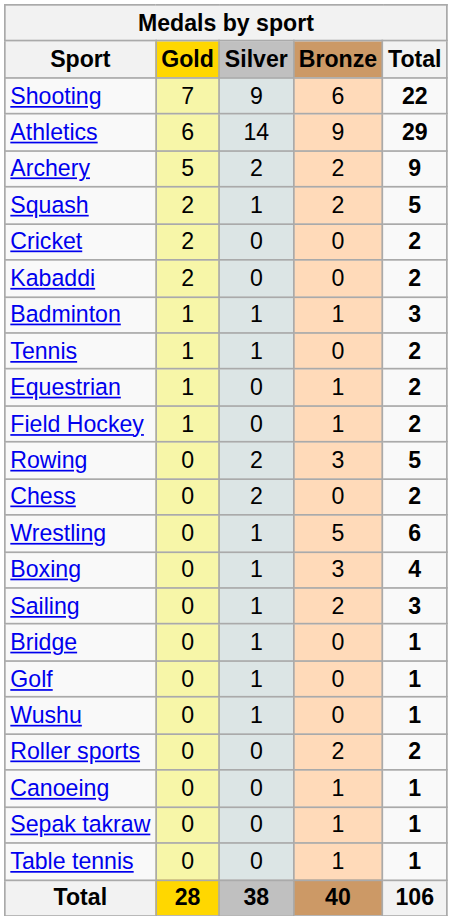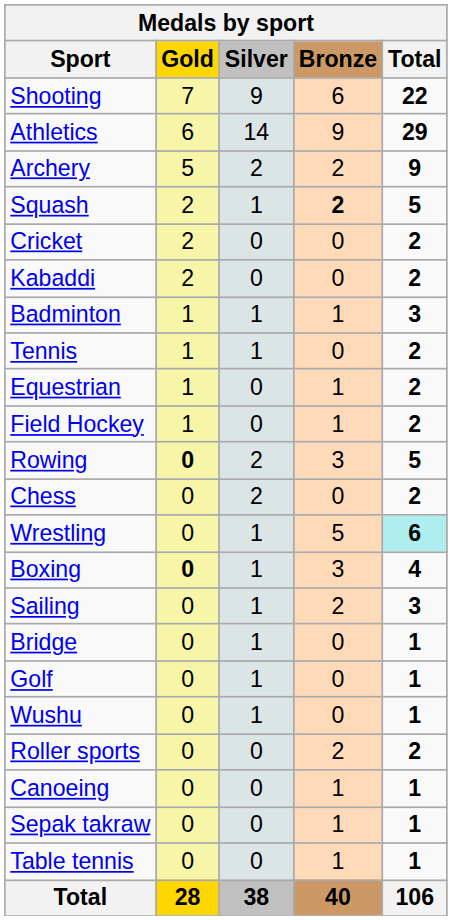Squash | Bronze: normal -> bold
Rowing | Gold: normal -> bold
Wrestling | Total: no background -> paleturquoise background
Boxing | Gold: normal -> bold
